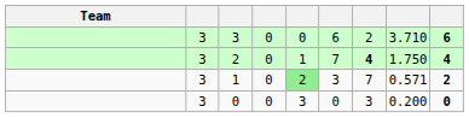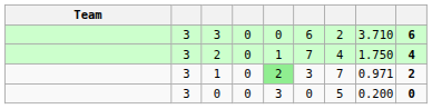row 3 | column 7: bold -> normal
row 4 | column 8: 0.571 -> 0.971
row 5 | column 7: 3 -> 5
